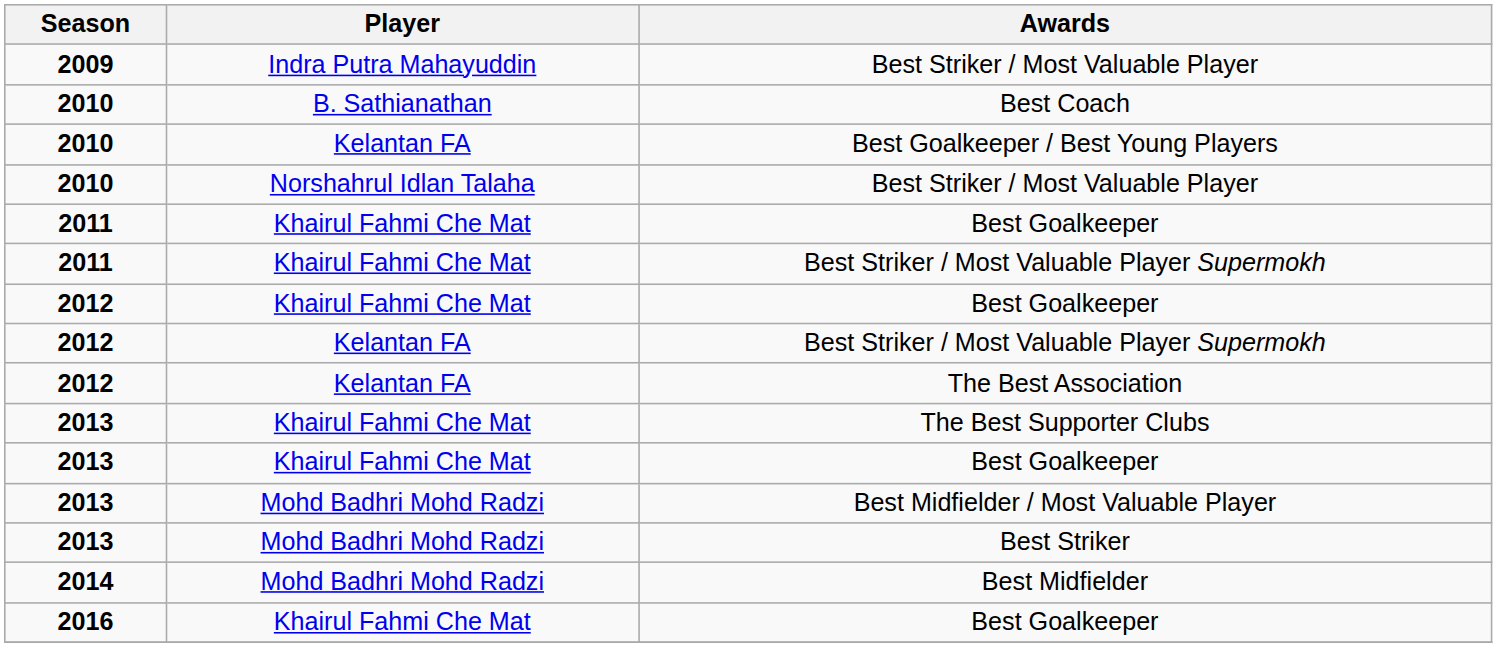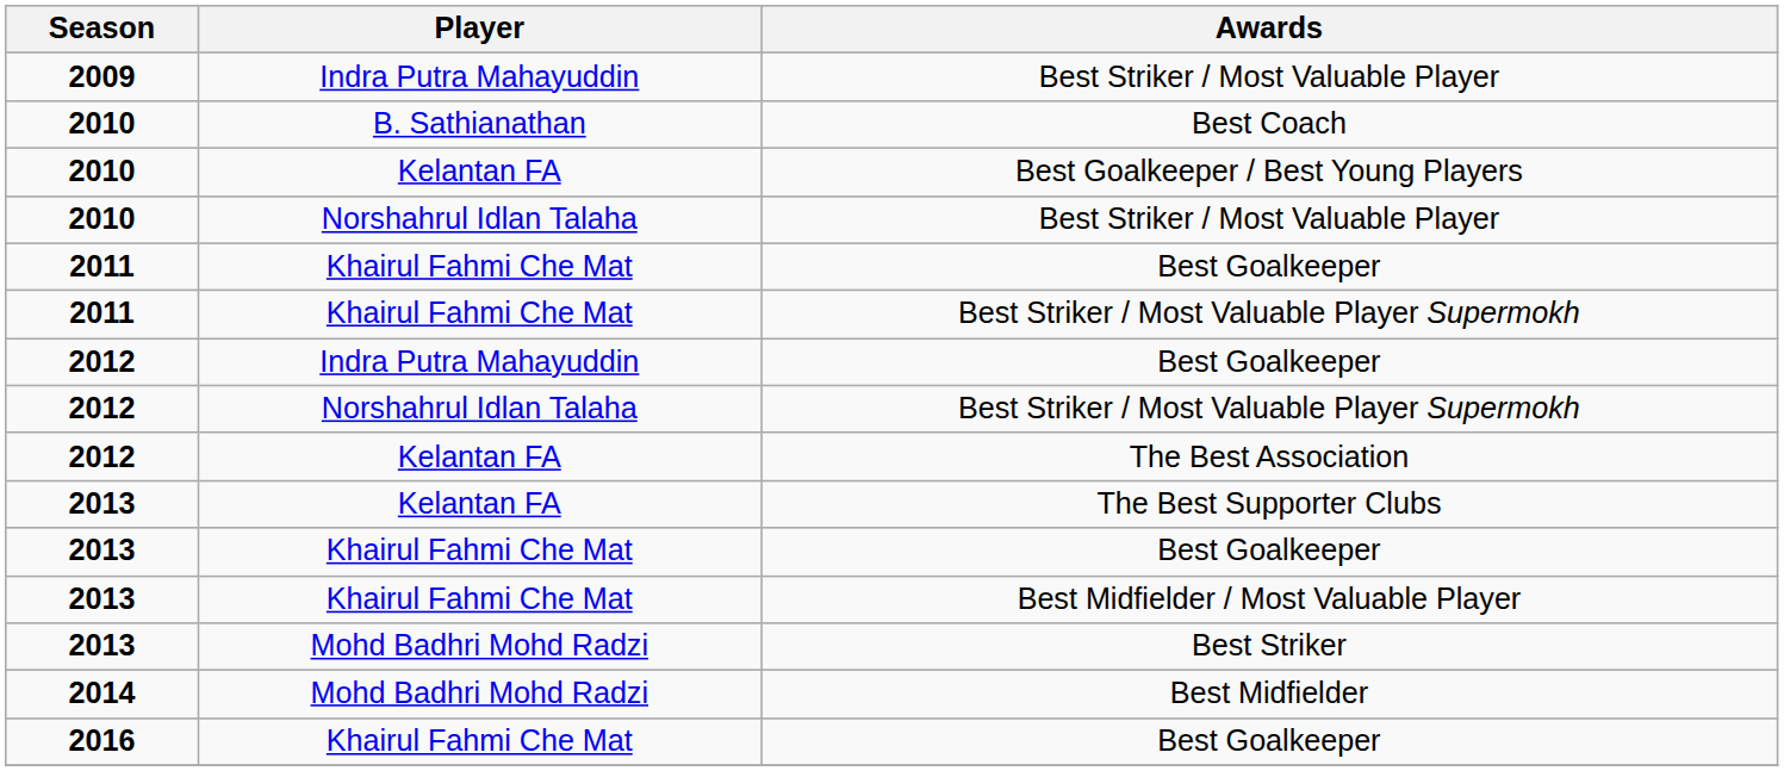2012 / Best Goalkeeper | Player: Khairul Fahmi Che Mat -> Indra Putra Mahayuddin
2012 / Best Striker / Most Valuable Player Supermokh | Player: Kelantan FA -> Norshahrul Idlan Talaha
The Best Supporter Clubs | Player: Khairul Fahmi Che Mat -> Kelantan FA
Best Midfielder / Most Valuable Player | Player: Mohd Badhri Mohd Radzi -> Khairul Fahmi Che Mat
